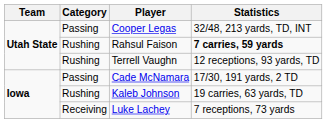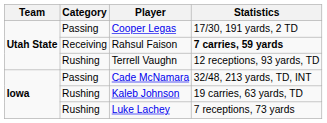Cooper Legas | Statistics: 32/48, 213 yards, TD, INT -> 17/30, 191 yards, 2 TD
Rahsul Faison | Category: Rushing -> Receiving
Cade McNamara | Statistics: 17/30, 191 yards, 2 TD -> 32/48, 213 yards, TD, INT
Luke Lachey | Category: Receiving -> Rushing
